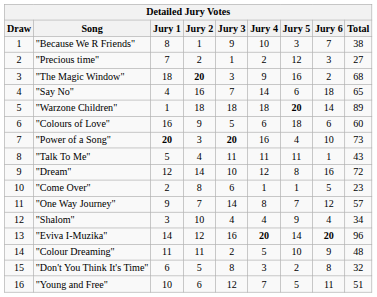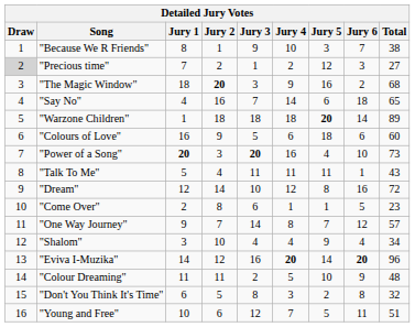"Precious time" | Draw: no background -> lightgrey background
